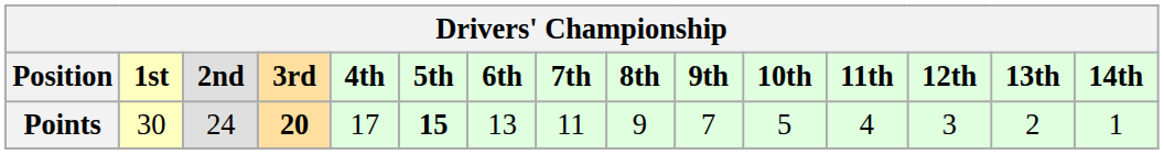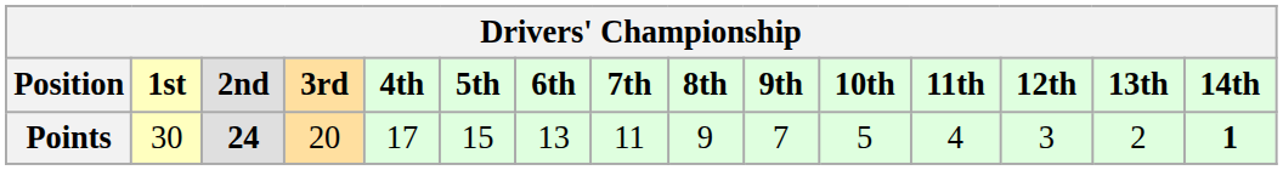Points | 2nd: normal -> bold
Points | 3rd: bold -> normal
Points | 5th: bold -> normal
Points | 14th: normal -> bold
